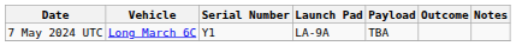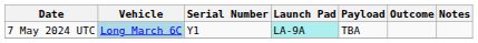7 May 2024 UTC | Vehicle: no background -> lightblue background
7 May 2024 UTC | Launch Pad: no background -> paleturquoise background
